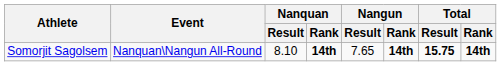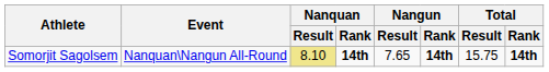row 3 | Nanquan / Result: no background -> khaki background
row 3 | Total / Result: bold -> normal
